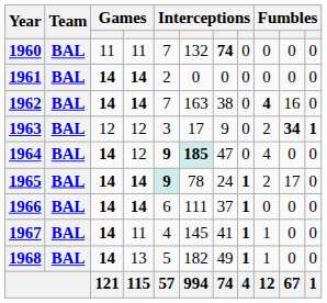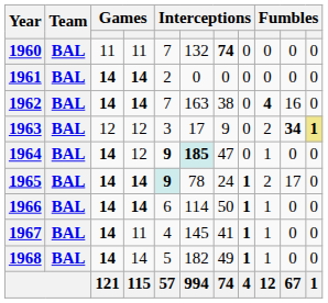1963 | column 11: no background -> khaki background
1964 | column 9: 4 -> 1
1966 | column 6: 111 -> 114
1966 | column 7: 37 -> 50
1966 | column 9: 0 -> 1
1968 | column 4: 13 -> 14
